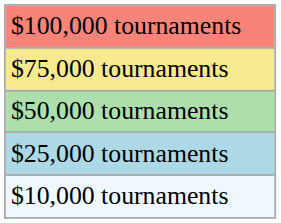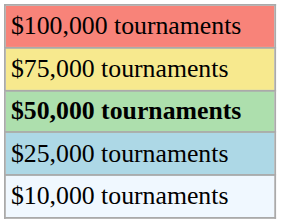row 3 | column 1: normal -> bold
